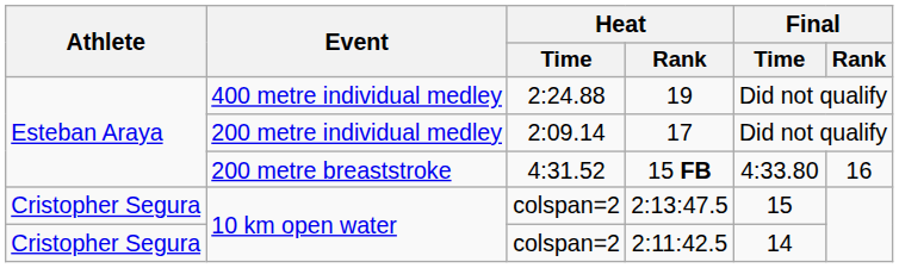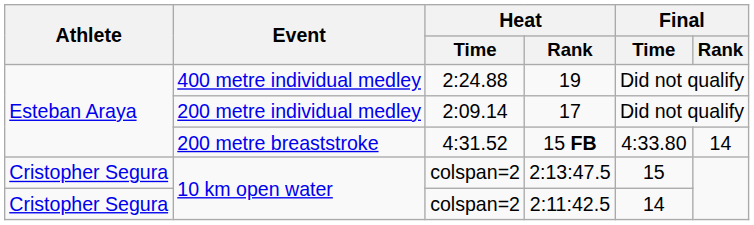15 FB | Final / Rank: 16 -> 14
